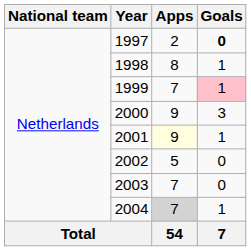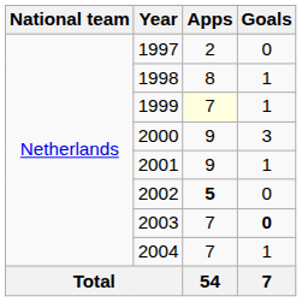1997 | Goals: bold -> normal
1999 | Apps: no background -> lightyellow background
1999 | Goals: pink background -> no background
2001 | Apps: lightyellow background -> no background
2002 | Apps: normal -> bold
2003 | Goals: normal -> bold
2004 | Apps: lightgrey background -> no background
